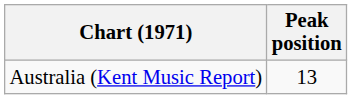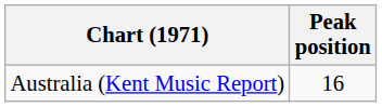Australia (Kent Music Report) | Peak position: 13 -> 16
